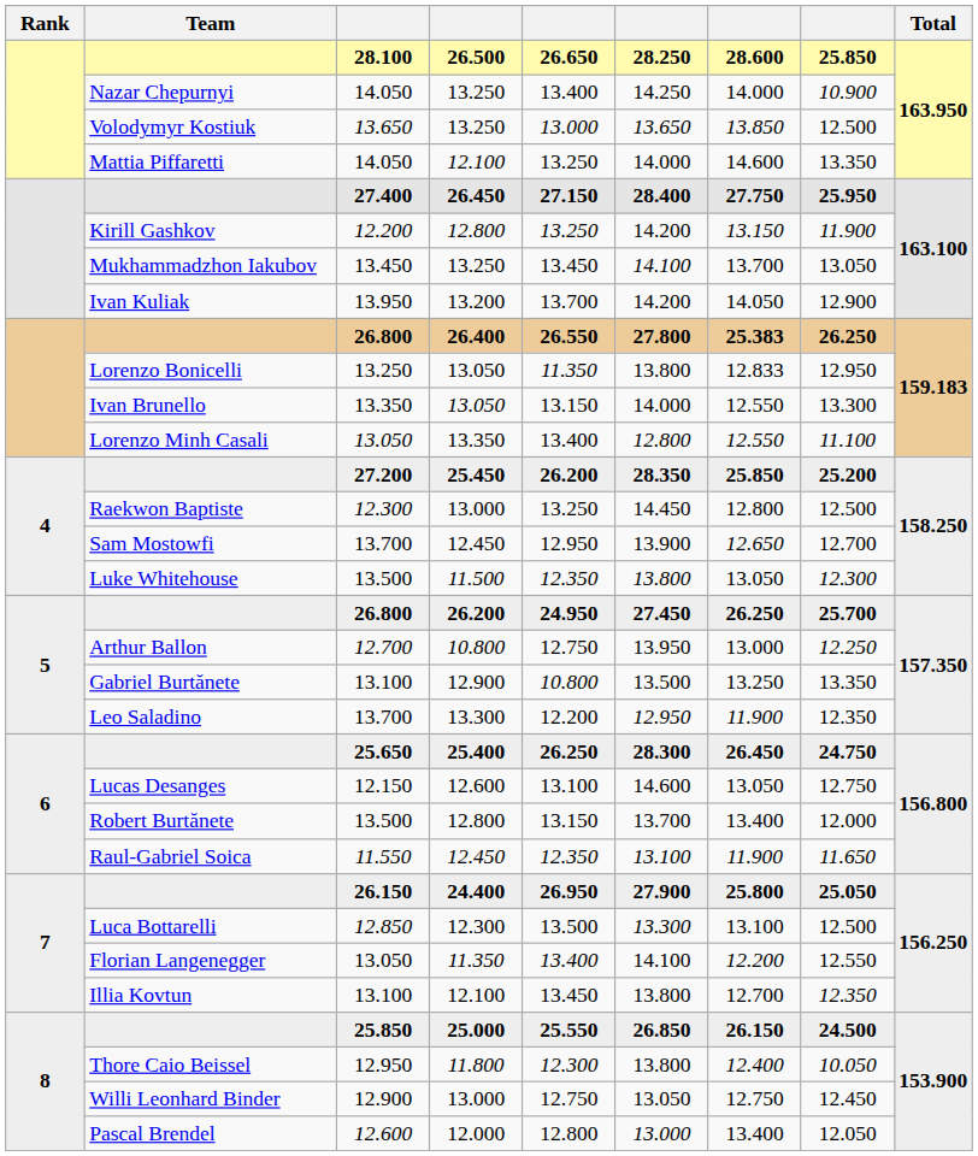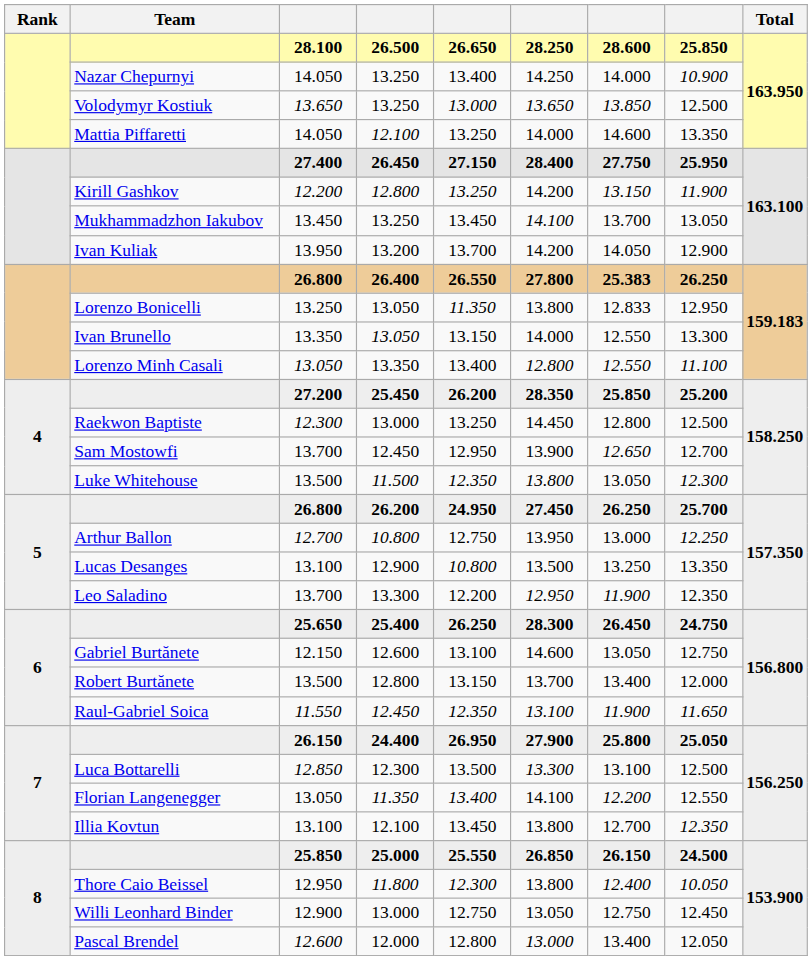13.100 / 12.900 | Team: Gabriel Burtănete -> Lucas Desanges
12.150 | Team: Lucas Desanges -> Gabriel Burtănete
